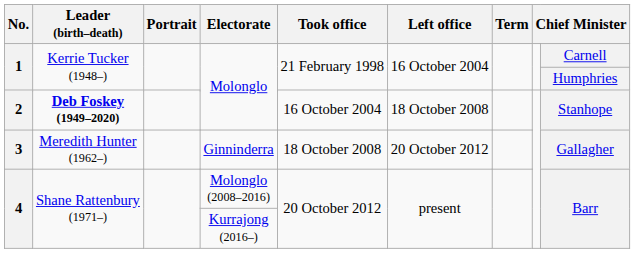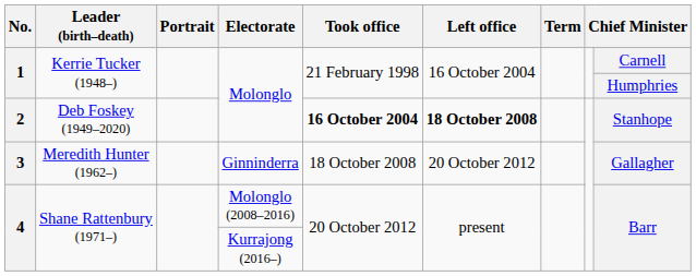2 | Leader (birth–death): bold -> normal
2 | Took office: normal -> bold
2 | Left office: normal -> bold
